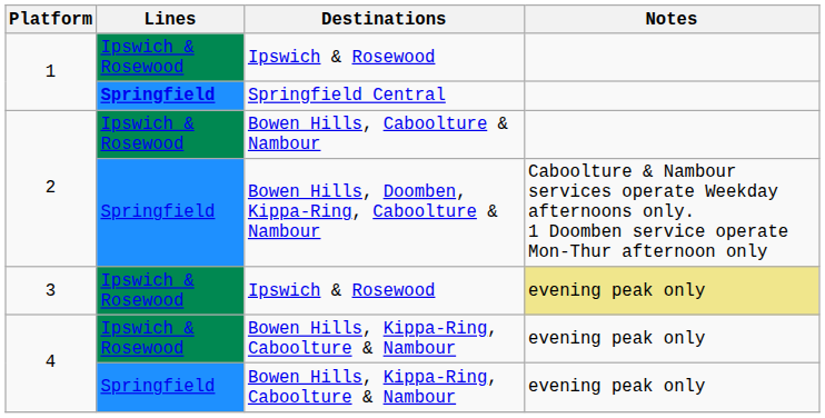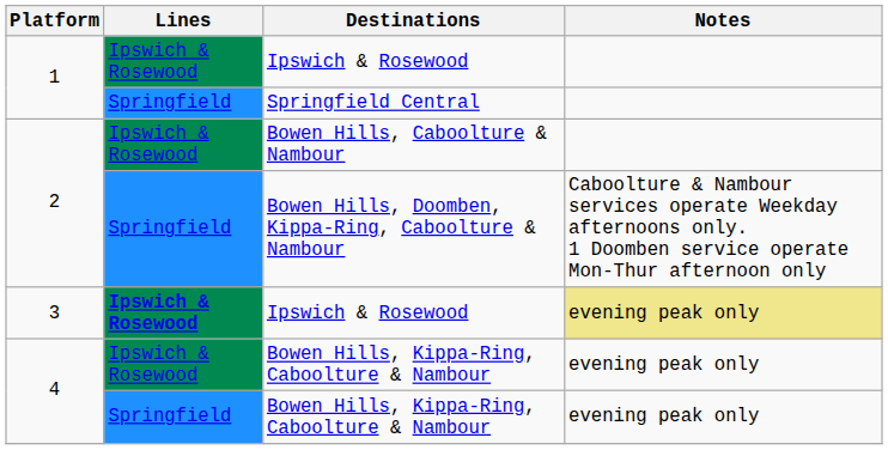Springfield Central | Lines: bold -> normal
3 / Ipswich & Rosewood | Lines: normal -> bold
